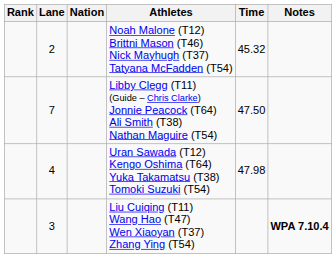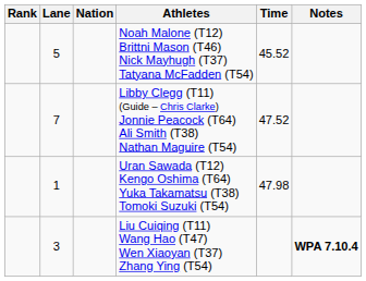row 2 | Lane: 2 -> 5
row 2 | Time: 45.32 -> 45.52
row 3 | Time: 47.50 -> 47.52
row 4 | Lane: 4 -> 1
